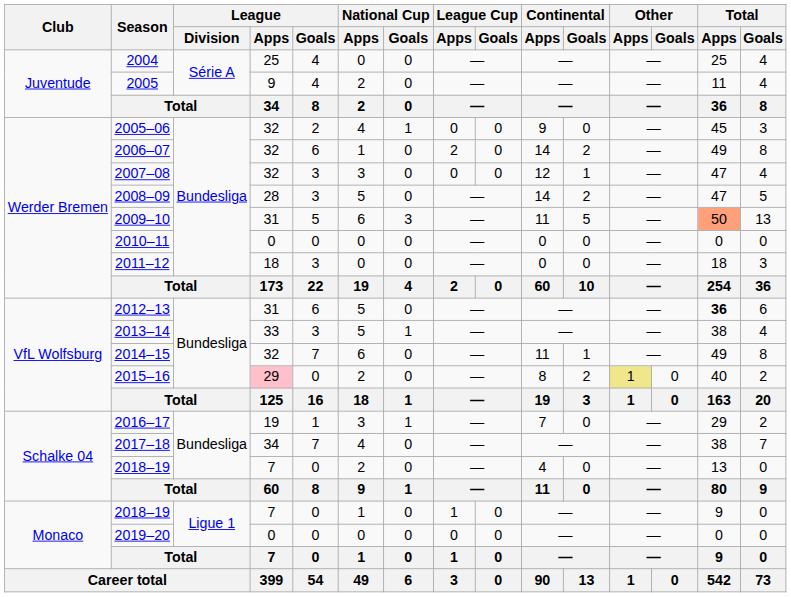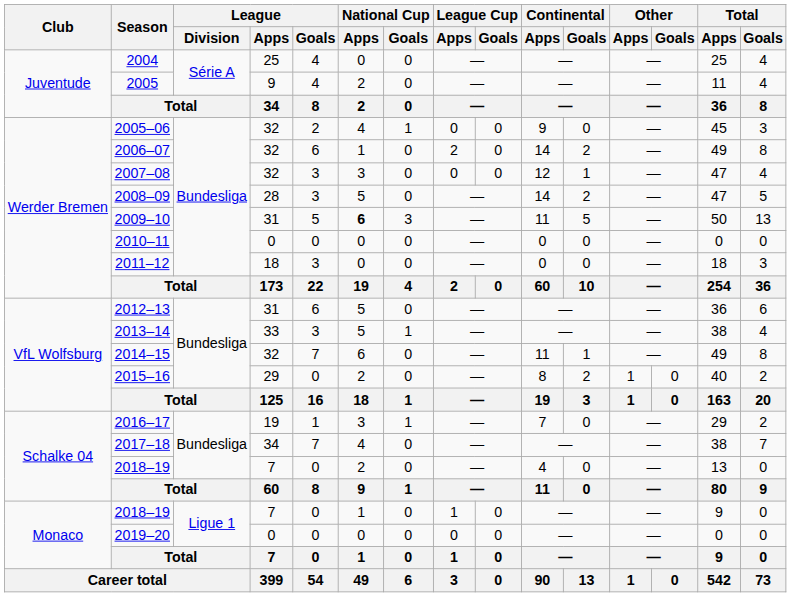2009–10 | National Cup / Apps: normal -> bold
2009–10 | Total / Apps: lightsalmon background -> no background
2012–13 | Total / Apps: bold -> normal
2015–16 | League / Apps: pink background -> no background
2015–16 | Other / Apps: khaki background -> no background
